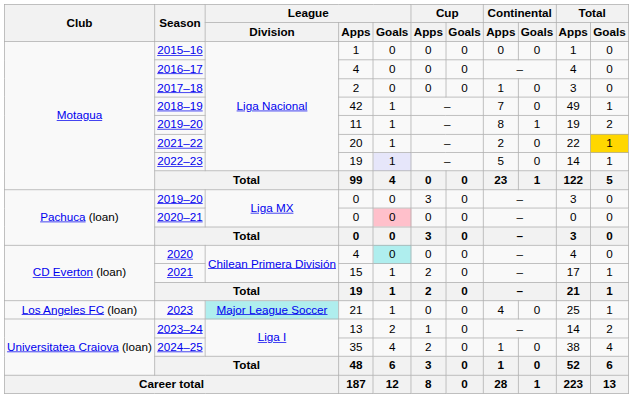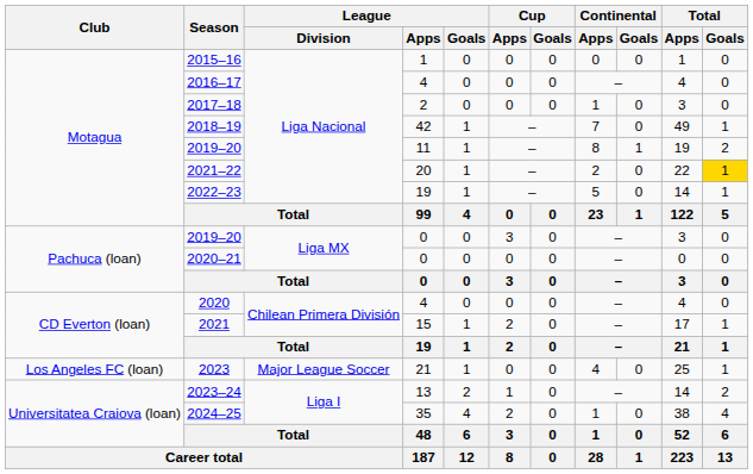2022–23 | League / Goals: lavender background -> no background
2020–21 | League / Goals: pink background -> no background
2020 | League / Goals: paleturquoise background -> no background
2023 | League / Division: paleturquoise background -> no background
